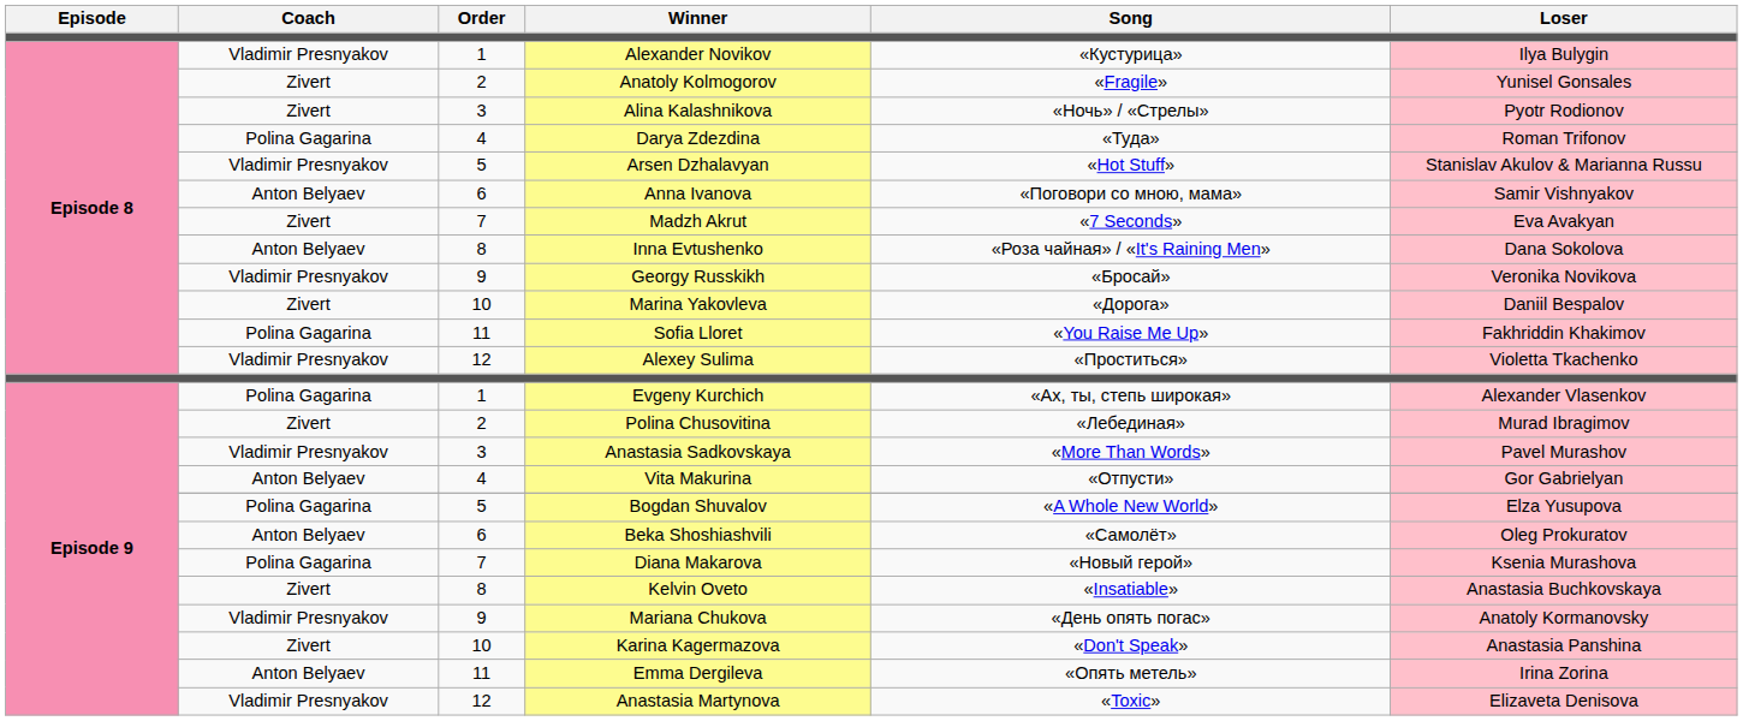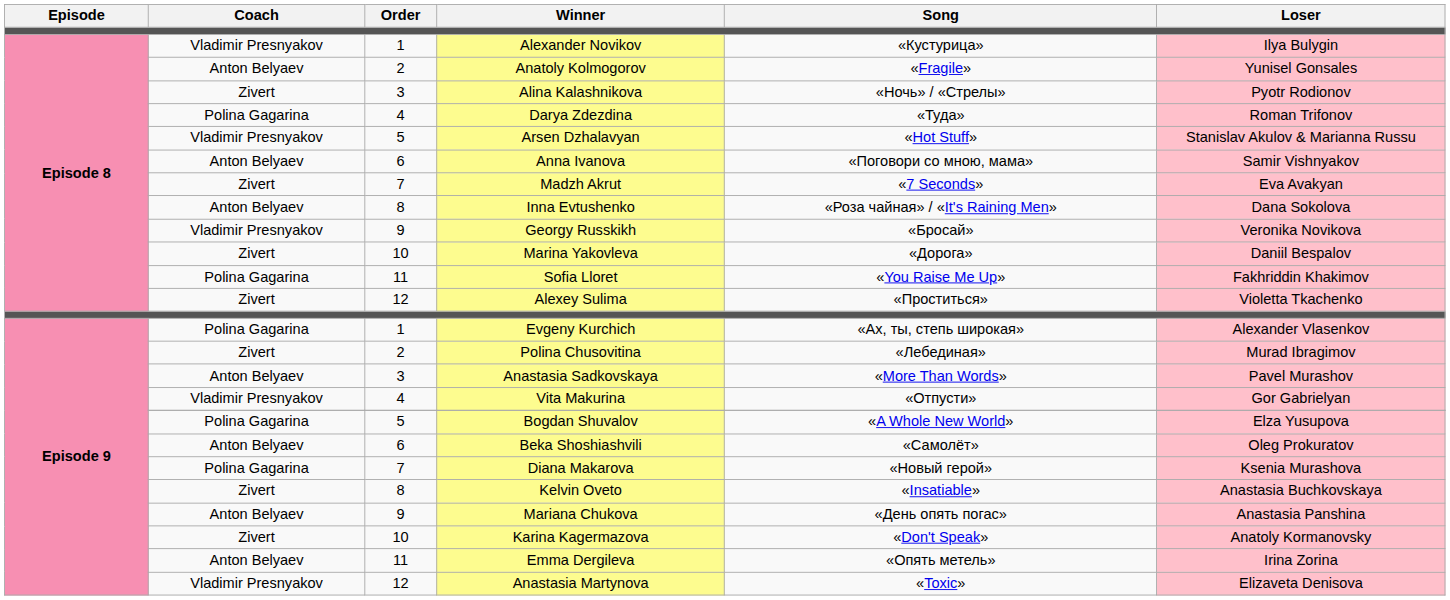Anatoly Kolmogorov | Coach: Zivert -> Anton Belyaev
Alexey Sulima | Coach: Vladimir Presnyakov -> Zivert
Anastasia Sadkovskaya | Coach: Vladimir Presnyakov -> Anton Belyaev
Vita Makurina | Coach: Anton Belyaev -> Vladimir Presnyakov
Mariana Chukova | Coach: Vladimir Presnyakov -> Anton Belyaev
Mariana Chukova | Loser: Anatoly Kormanovsky -> Anastasia Panshina
Karina Kagermazova | Loser: Anastasia Panshina -> Anatoly Kormanovsky
